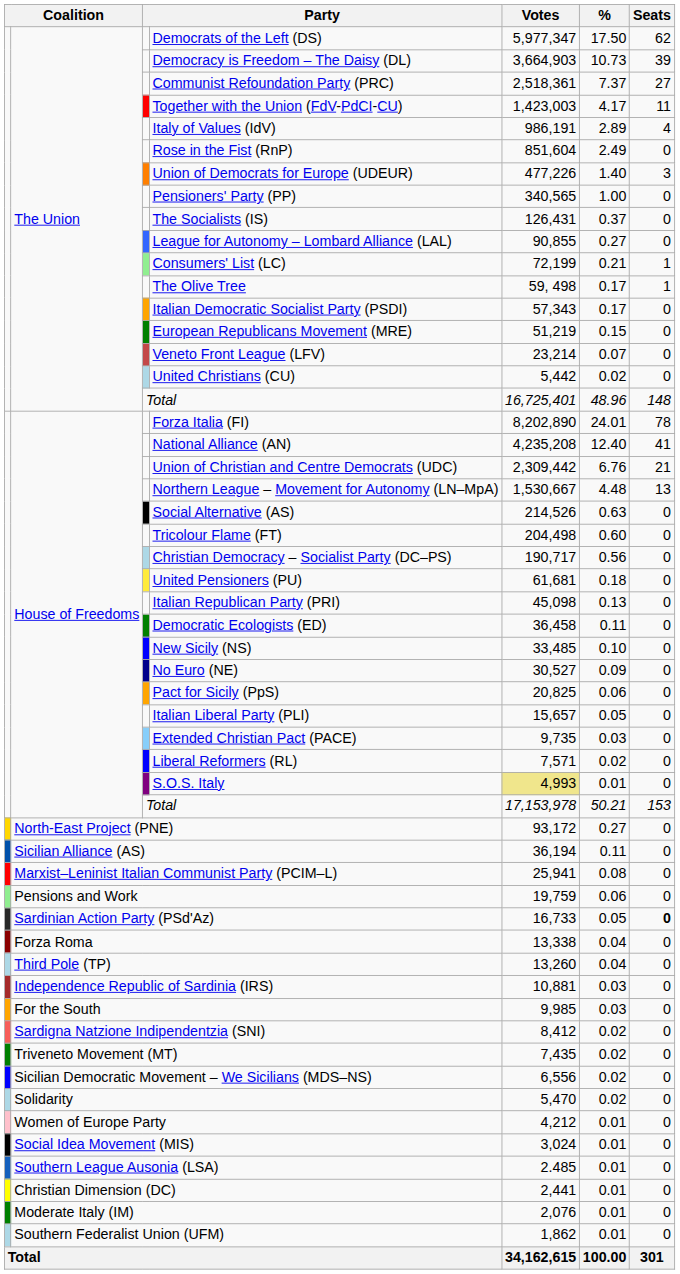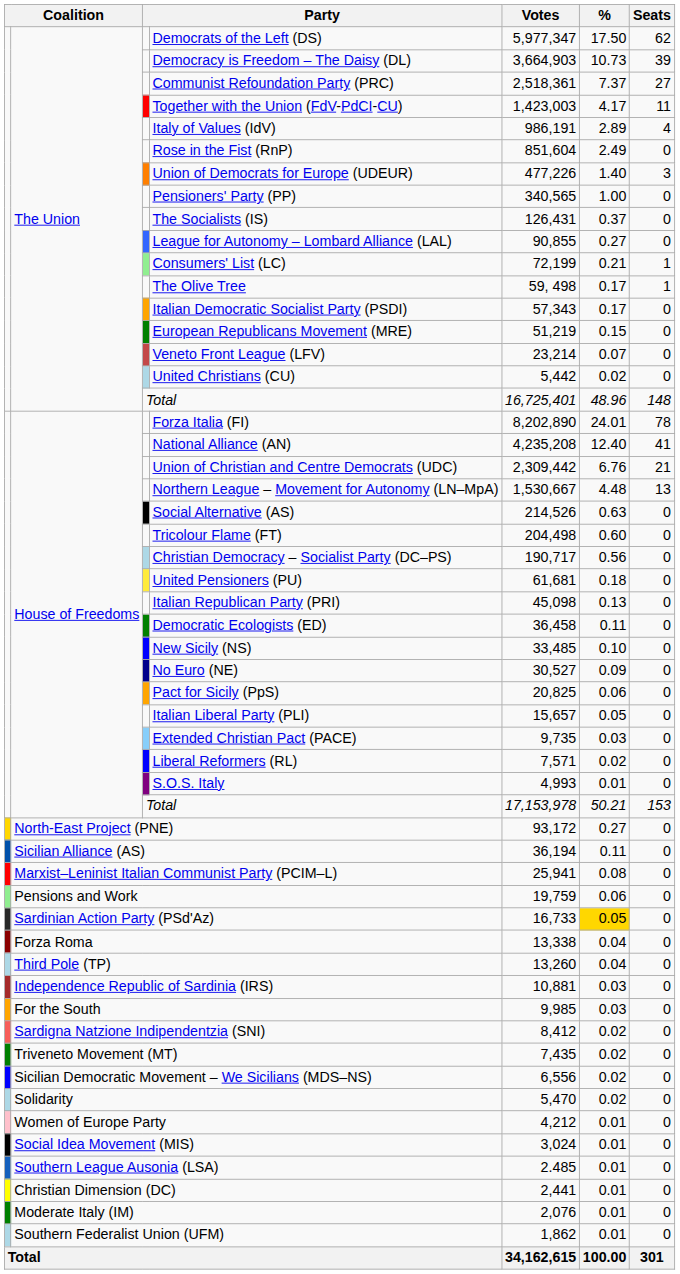S.O.S. Italy | Votes: khaki background -> no background
Sardinian Action Party (PSd'Az) | %: no background -> gold background
Sardinian Action Party (PSd'Az) | Seats: bold -> normal
